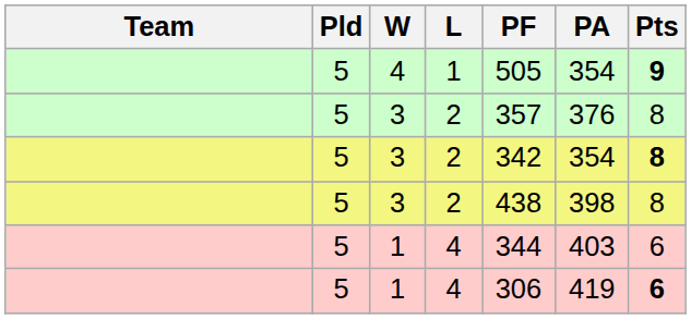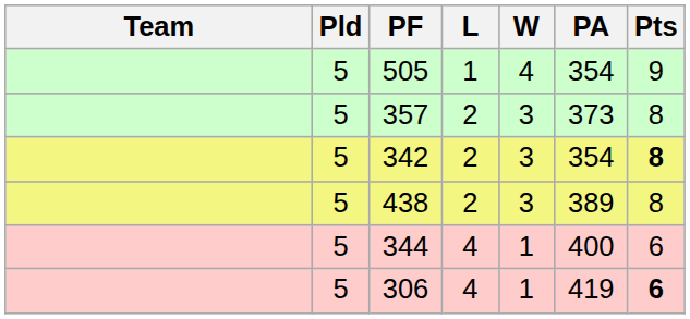columns swapped: W <-> PF
row 2 | Pts: bold -> normal
row 3 | PA: 376 -> 373
row 5 | PA: 398 -> 389
row 6 | PA: 403 -> 400
